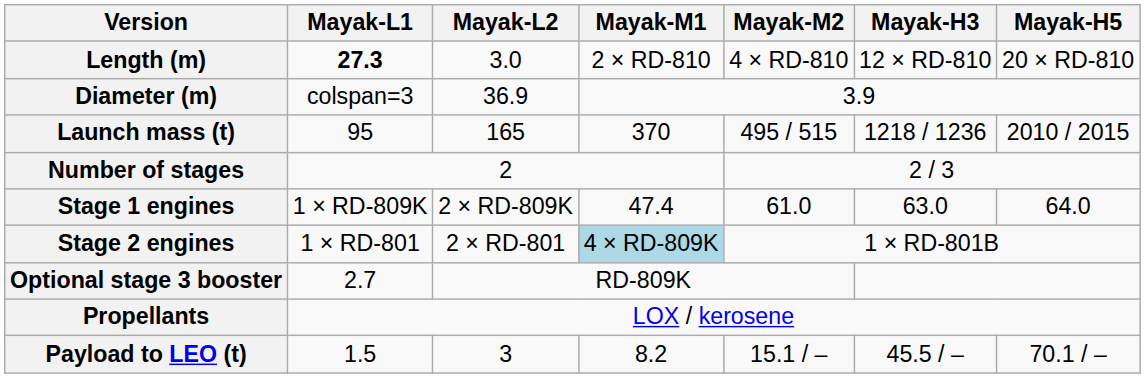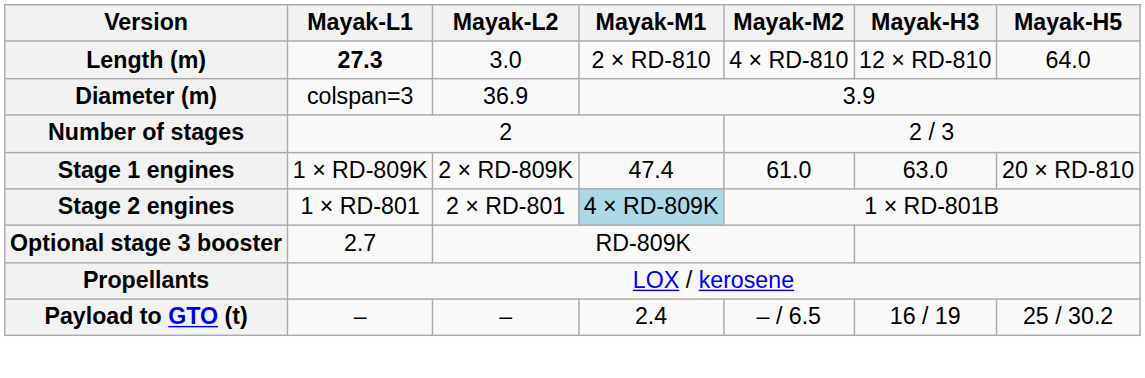Length (m) | Mayak-H5: 20 × RD-810 -> 64.0
- row: Launch mass (t) | 95 | 165 | 370 | 495 / 515 | 1218 / 1236 | 2010 / 2015
Stage 1 engines | Mayak-H5: 64.0 -> 20 × RD-810
- row: Payload to LEO (t) | 1.5 | 3 | 8.2 | 15.1 / – | 45.5 / – | 70.1 / –
+ row: Payload to GTO (t) | – | – | 2.4 | – / 6.5 | 16 / 19 | 25 / 30.2
